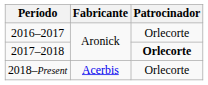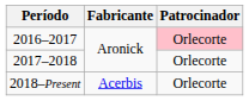2016–2017 | Patrocinador: no background -> pink background
2017–2018 | Patrocinador: bold -> normal
